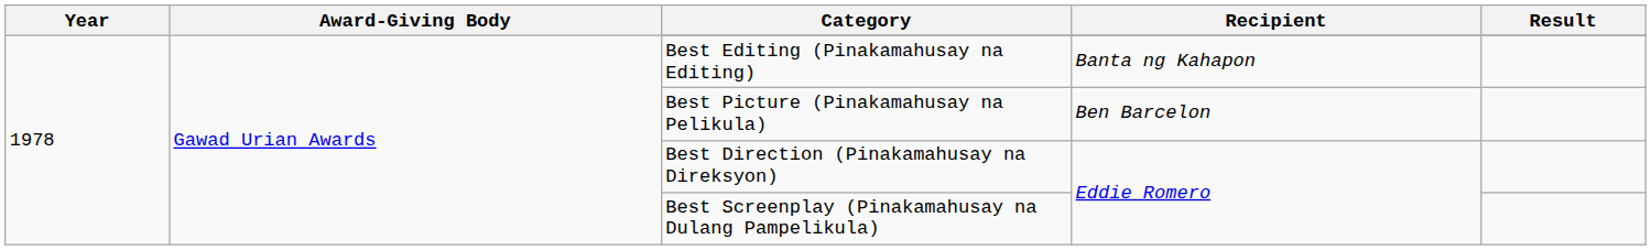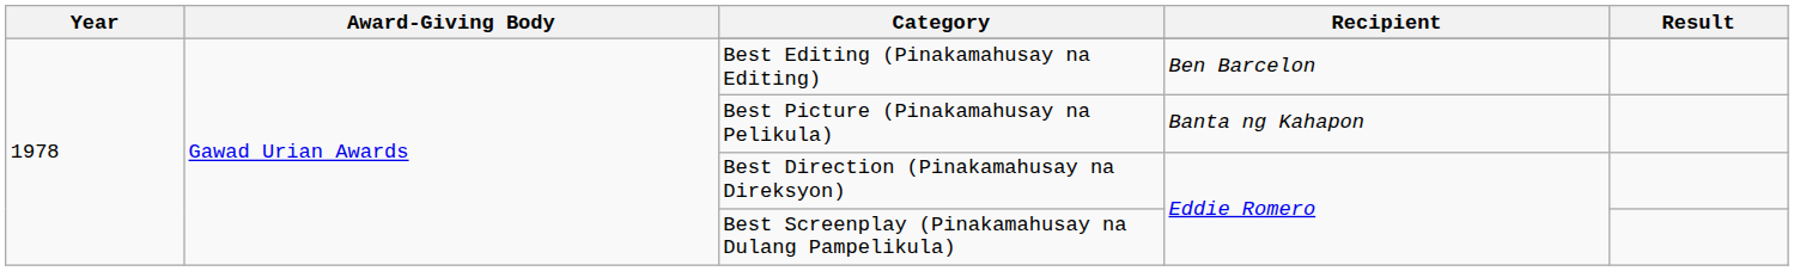Best Editing (Pinakamahusay na Editing) | Recipient: Banta ng Kahapon -> Ben Barcelon
Best Picture (Pinakamahusay na Pelikula) | Recipient: Ben Barcelon -> Banta ng Kahapon
